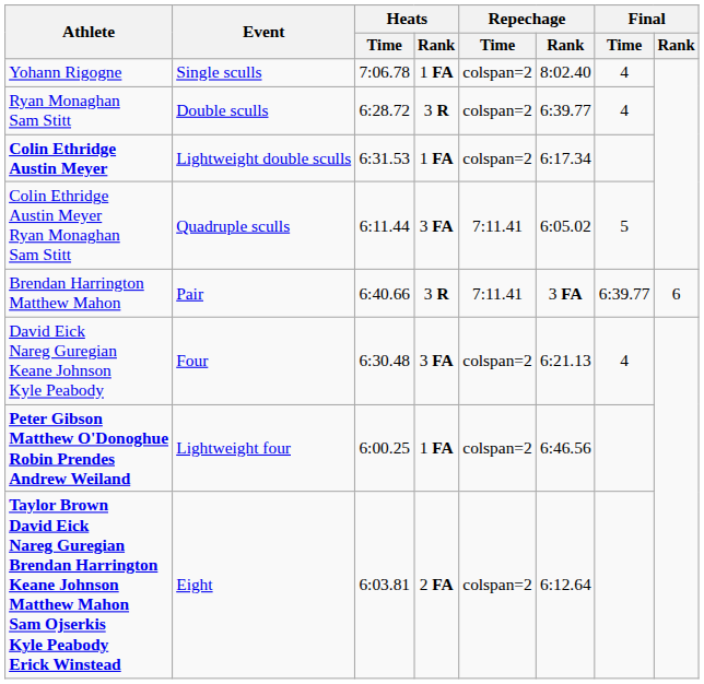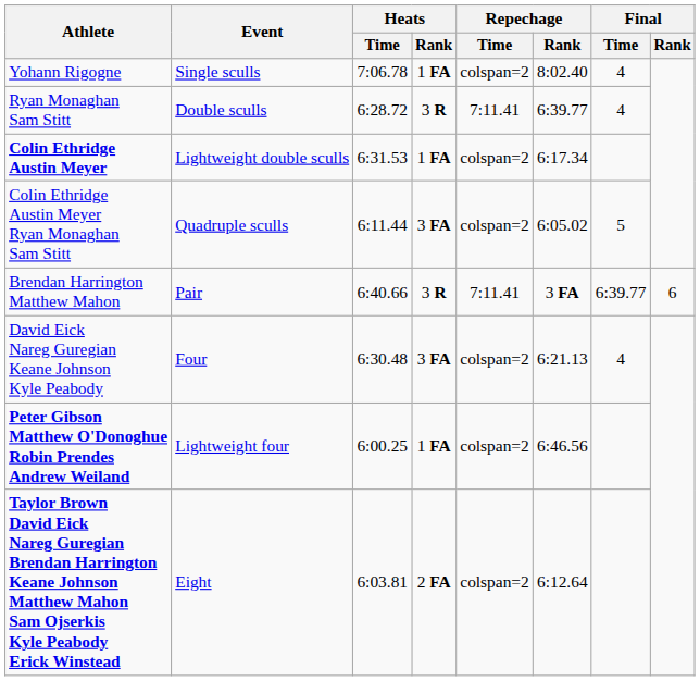Ryan Monaghan Sam Stitt | Repechage / Time: colspan=2 -> 7:11.41
Colin Ethridge Austin Meyer Ryan Monaghan Sam Stitt | Repechage / Time: 7:11.41 -> colspan=2
